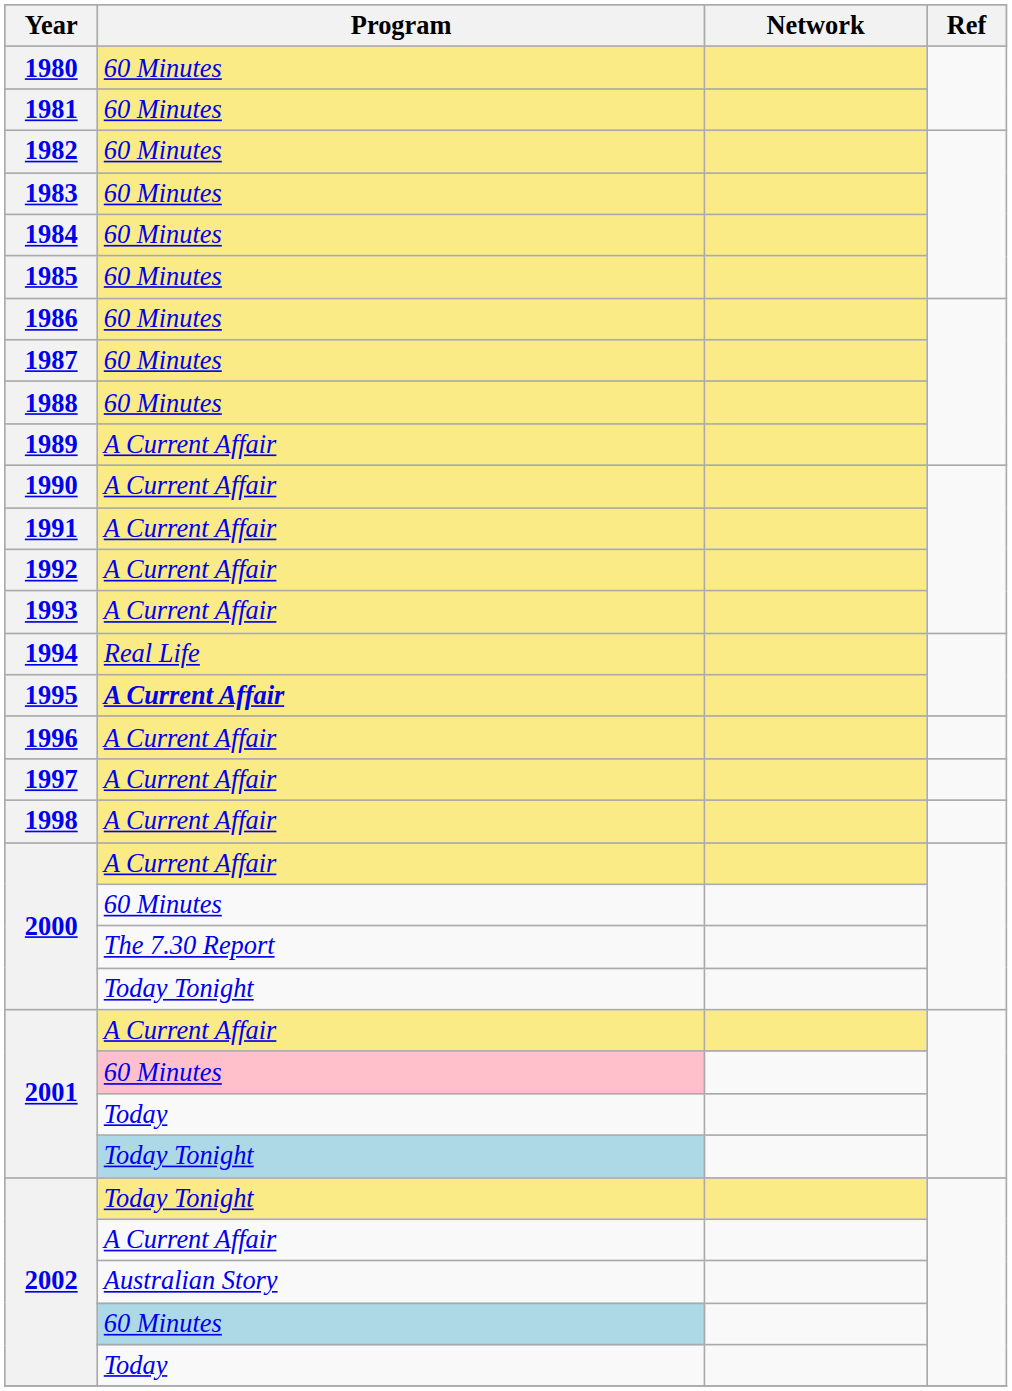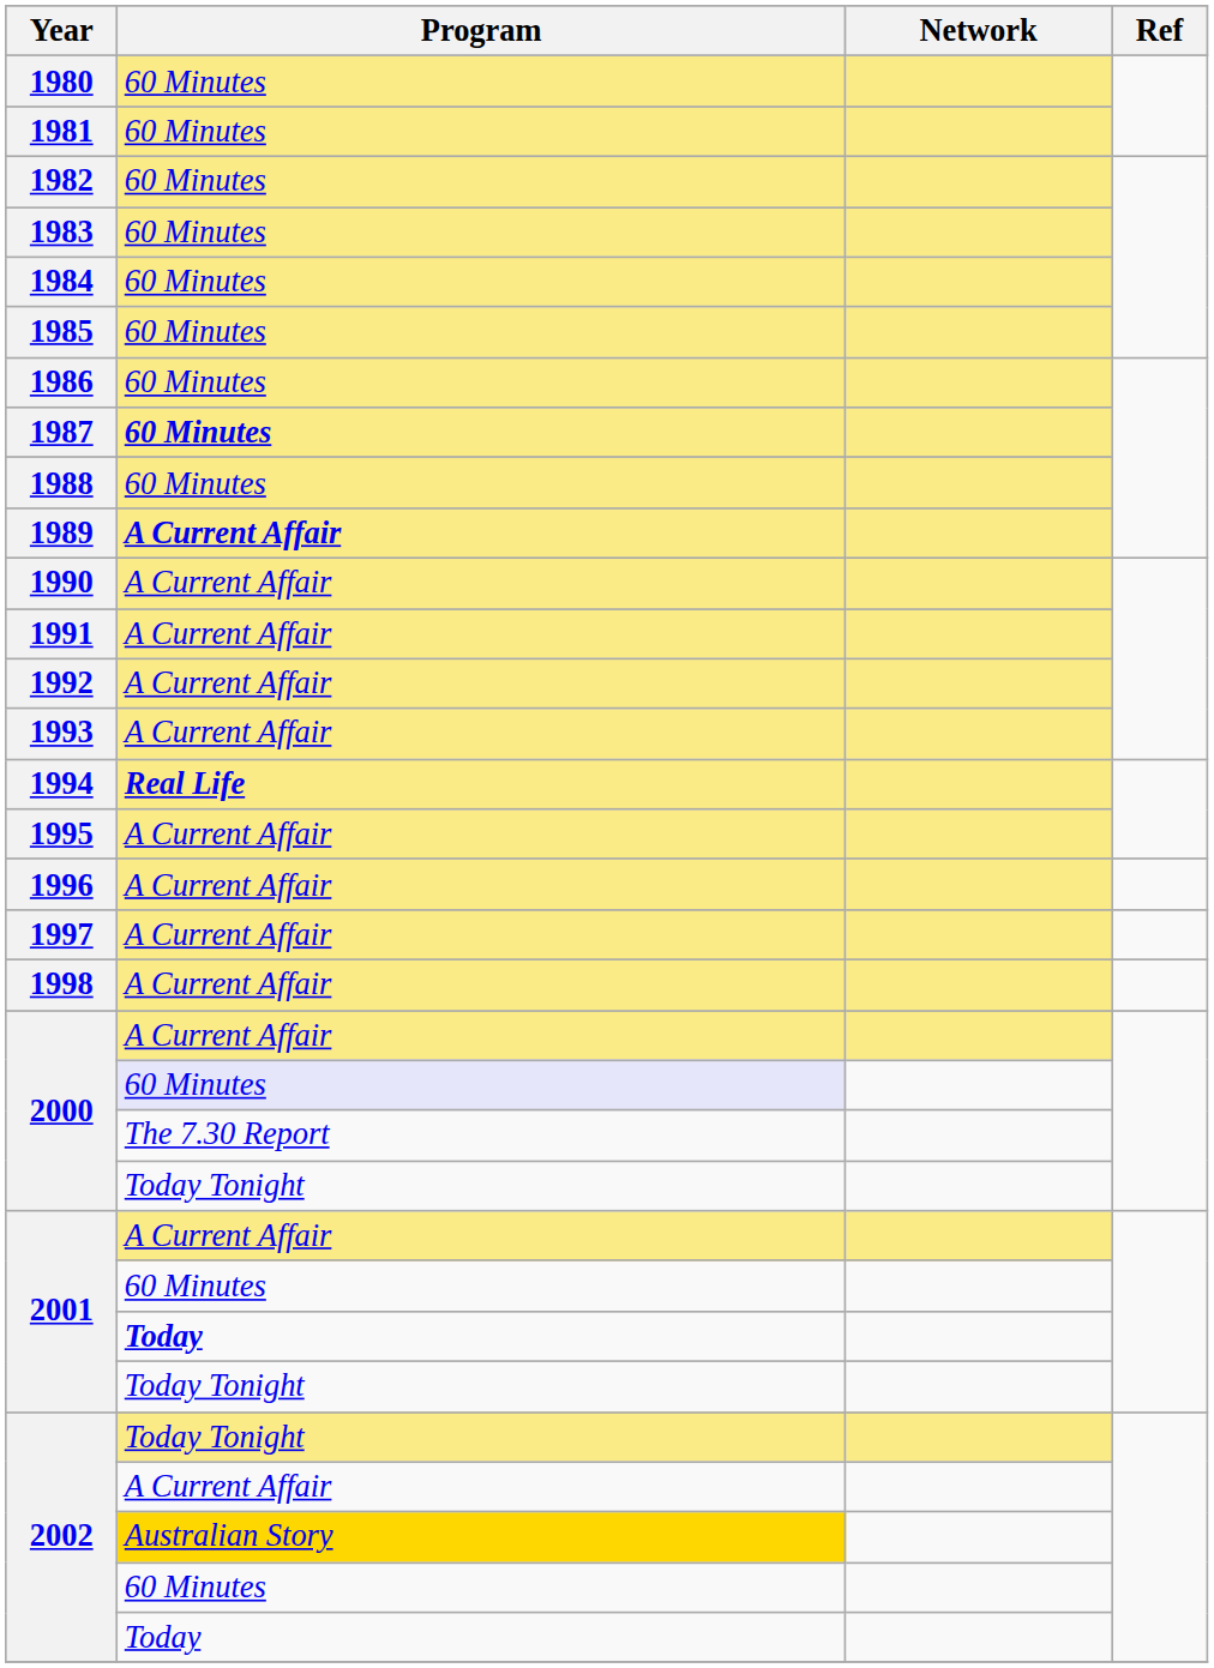1987 | Program: normal -> bold
1989 | Program: normal -> bold
1994 | Program: normal -> bold
1995 | Program: bold -> normal
2000 / 60 Minutes | Program: no background -> lavender background
2001 / 60 Minutes | Program: pink background -> no background
2001 / Today | Program: normal -> bold
2001 / Today Tonight | Program: lightblue background -> no background
2002 / Australian Story | Program: no background -> gold background
2002 / 60 Minutes | Program: lightblue background -> no background
